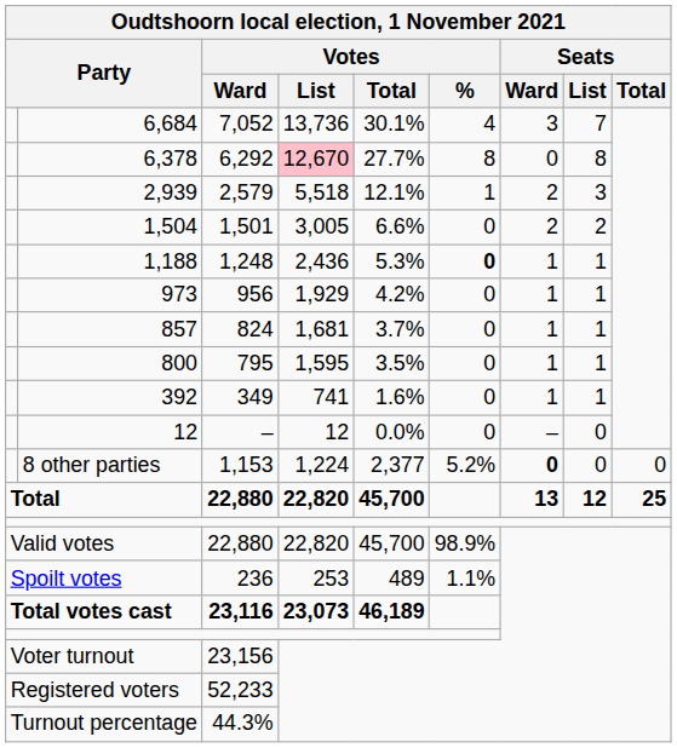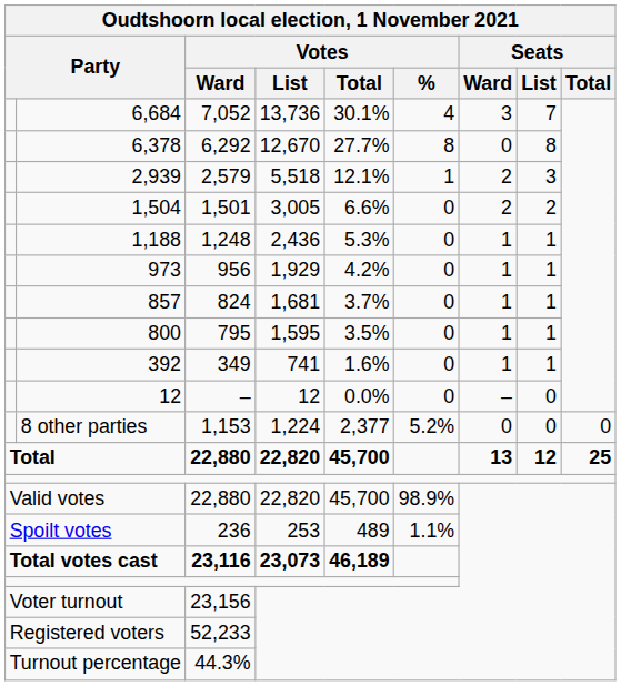6,378 | Votes / List: pink background -> no background
1,188 | Votes / %: bold -> normal
8 other parties | Seats / Ward: bold -> normal
